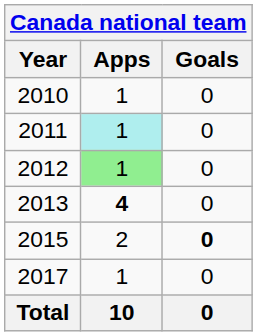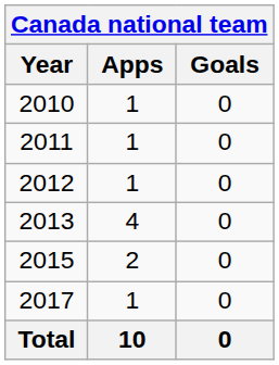2011 | Apps: paleturquoise background -> no background
2012 | Apps: lightgreen background -> no background
2013 | Apps: bold -> normal
2015 | Goals: bold -> normal
